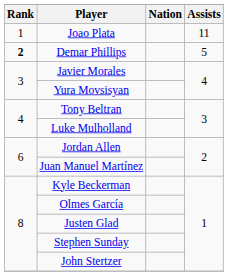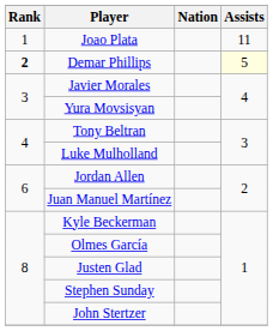Demar Phillips | Assists: no background -> lightyellow background
